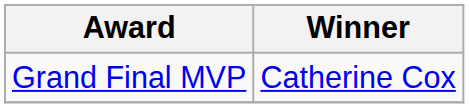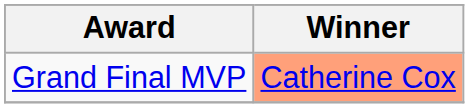Grand Final MVP | Winner: no background -> lightsalmon background
